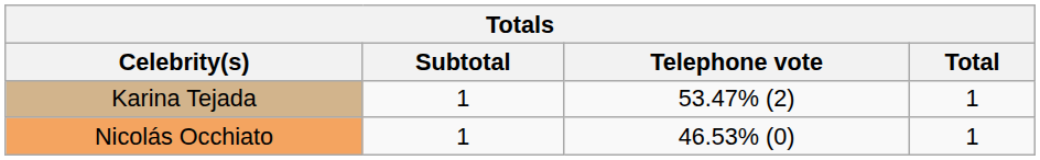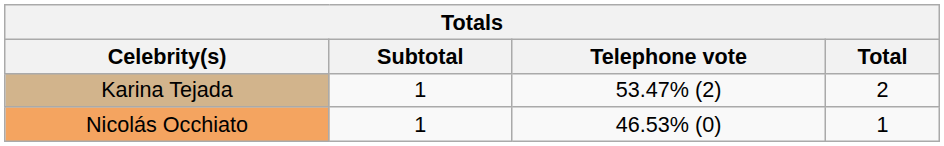Karina Tejada | Total: 1 -> 2
